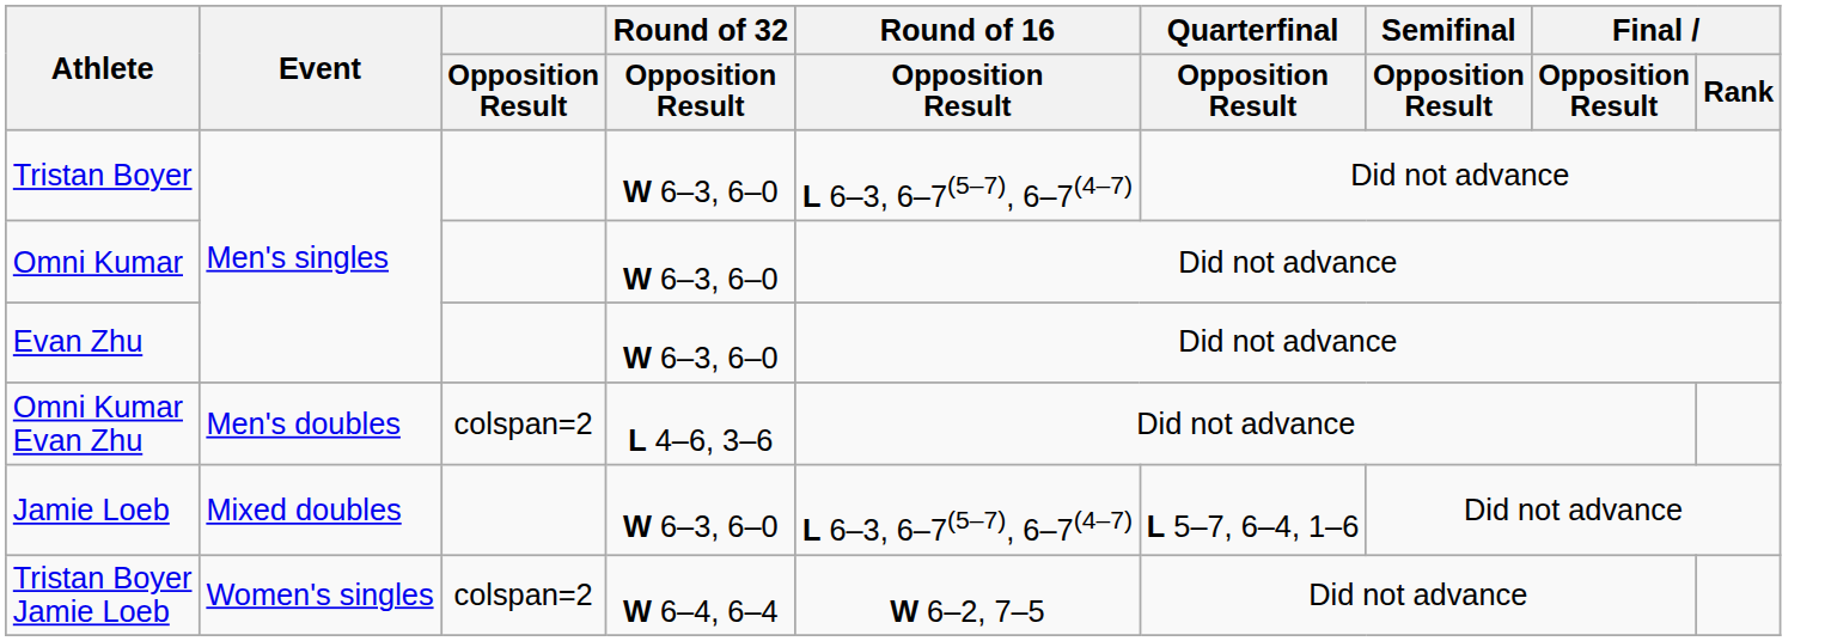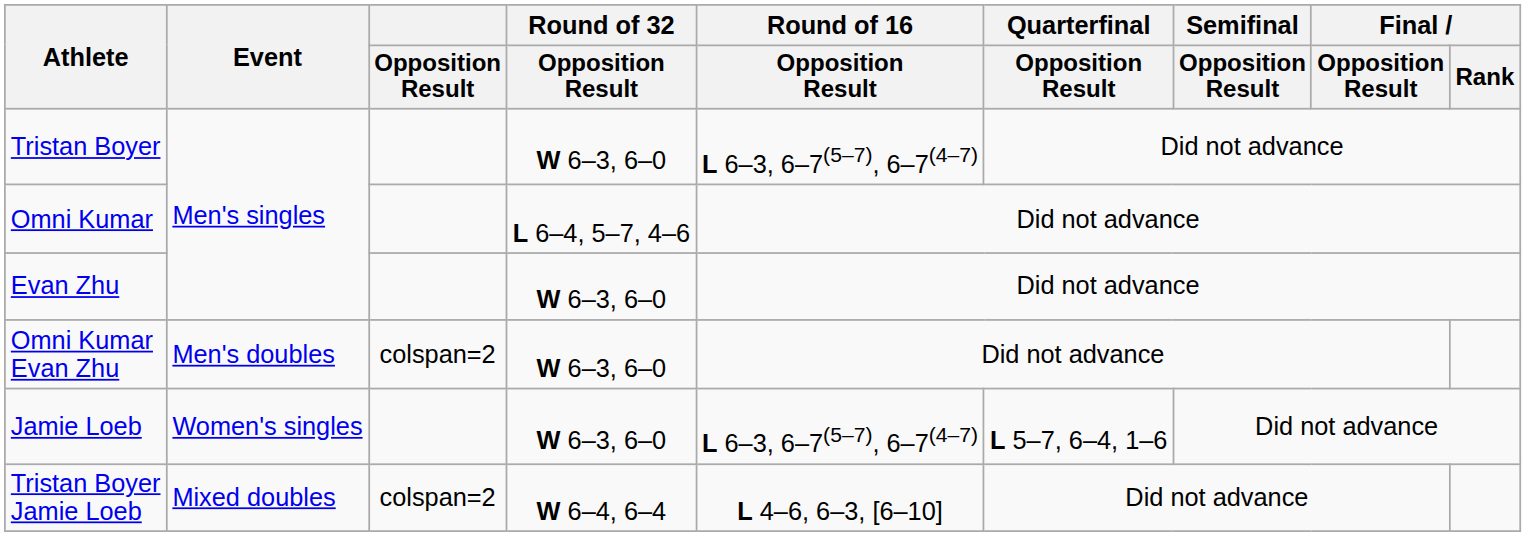Omni Kumar | Round of 32 / Opposition Result: W 6–3, 6–0 -> L 6–4, 5–7, 4–6
Omni Kumar Evan Zhu | Round of 32 / Opposition Result: L 4–6, 3–6 -> W 6–3, 6–0
Jamie Loeb | Event: Mixed doubles -> Women's singles
Tristan Boyer Jamie Loeb | Event: Women's singles -> Mixed doubles
Tristan Boyer Jamie Loeb | Round of 16 / Opposition Result: W 6–2, 7–5 -> L 4–6, 6–3, [6–10]
